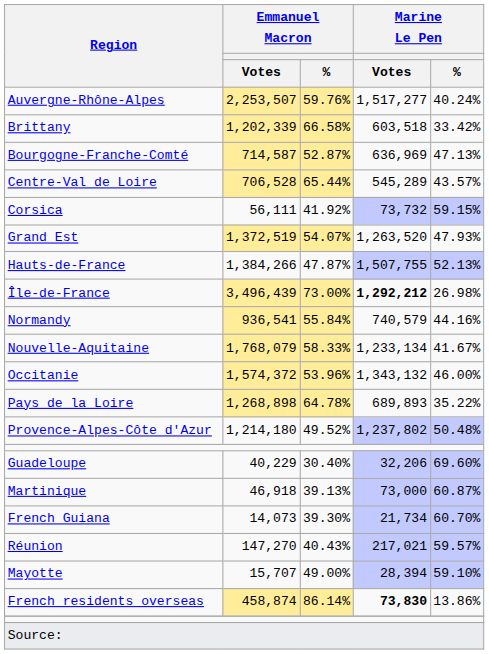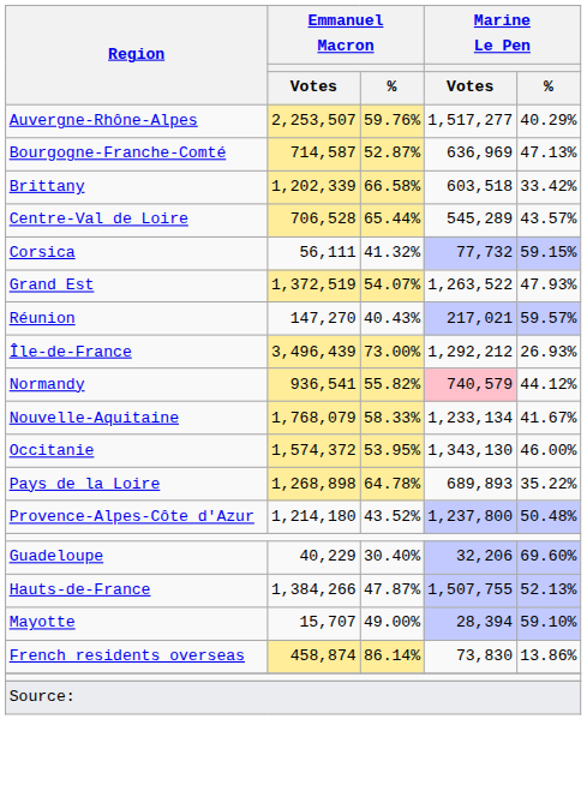Auvergne-Rhône-Alpes | Marine Le Pen / %: 40.24% -> 40.29%
rows swapped: Bourgogne-Franche-Comté <-> Brittany
Corsica | Emmanuel Macron / %: 41.92% -> 41.32%
Corsica | Marine Le Pen / Votes: 73,732 -> 77,732
Grand Est | Marine Le Pen / Votes: 1,263,520 -> 1,263,522
rows swapped: Hauts-de-France <-> Réunion
Île-de-France | Marine Le Pen / Votes: bold -> normal
Île-de-France | Marine Le Pen / %: 26.98% -> 26.93%
Normandy | Emmanuel Macron / %: 55.84% -> 55.82%
Normandy | Marine Le Pen / Votes: no background -> pink background
Normandy | Marine Le Pen / %: 44.16% -> 44.12%
Occitanie | Emmanuel Macron / %: 53.96% -> 53.95%
Occitanie | Marine Le Pen / Votes: 1,343,132 -> 1,343,130
Provence-Alpes-Côte d'Azur | Emmanuel Macron / %: 49.52% -> 43.52%
Provence-Alpes-Côte d'Azur | Marine Le Pen / Votes: 1,237,802 -> 1,237,800
- row: Martinique | 46,918 | 39.13% | 73,000 | 60.87%
- row: French Guiana | 14,073 | 39.30% | 21,734 | 60.70%
French residents overseas | Marine Le Pen / Votes: bold -> normal
